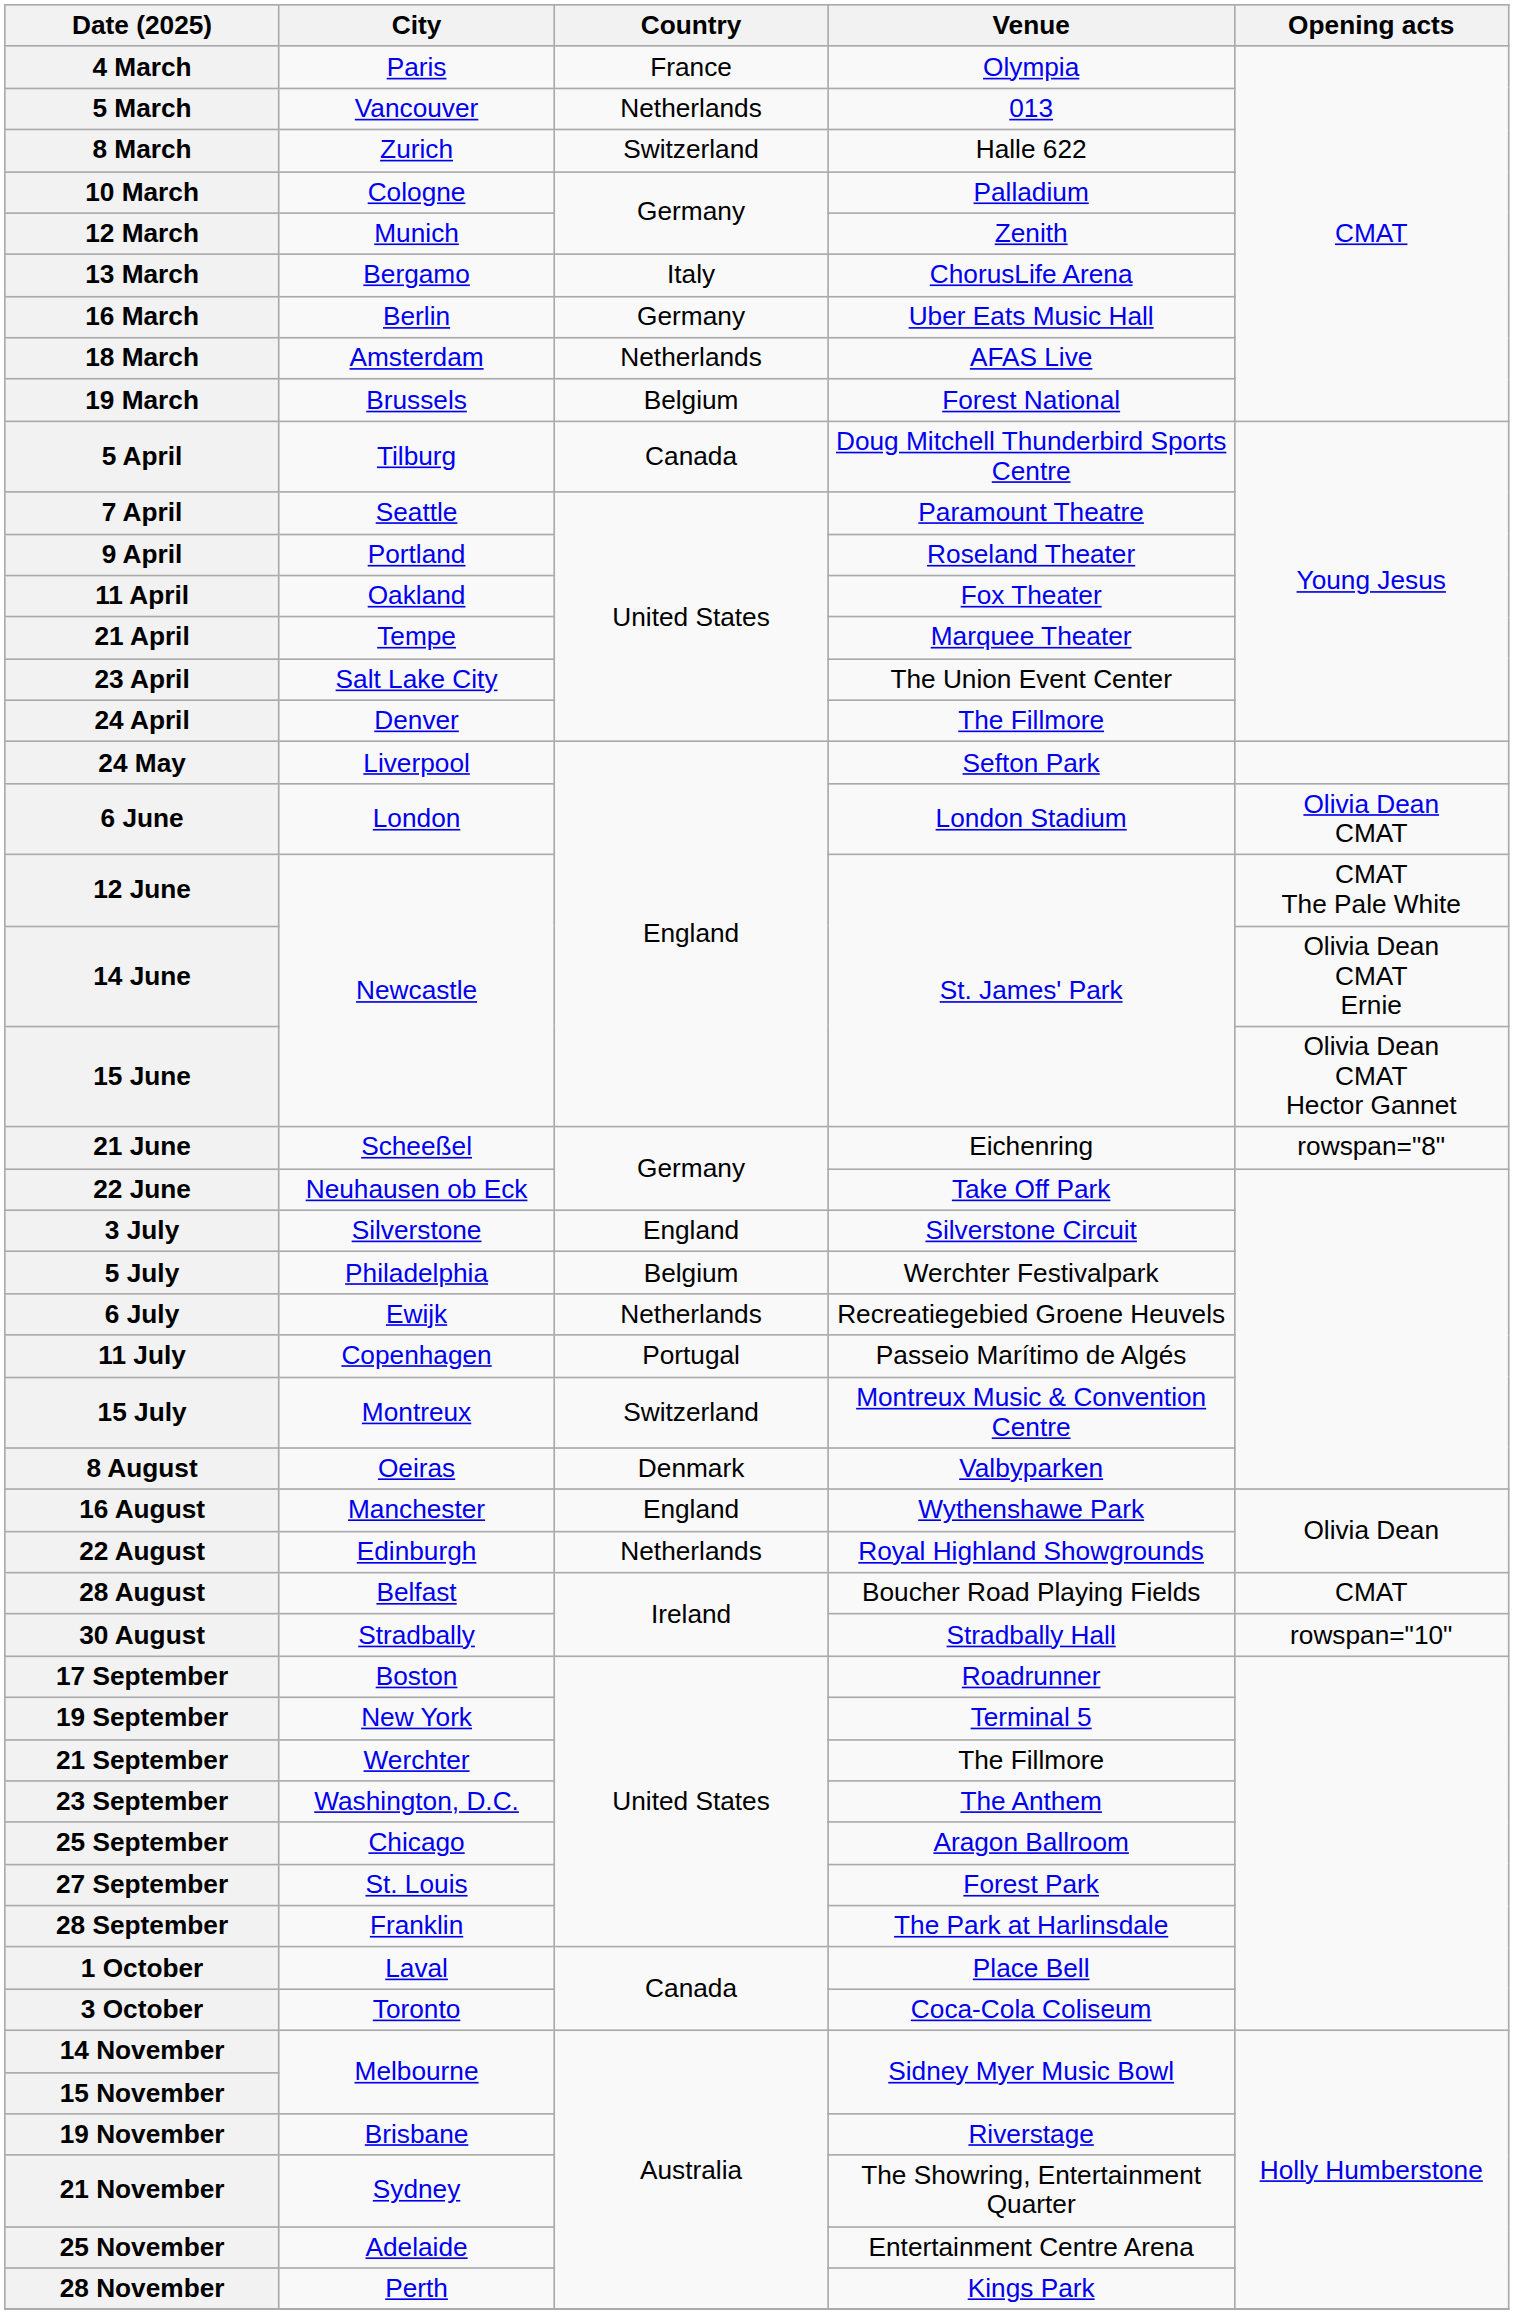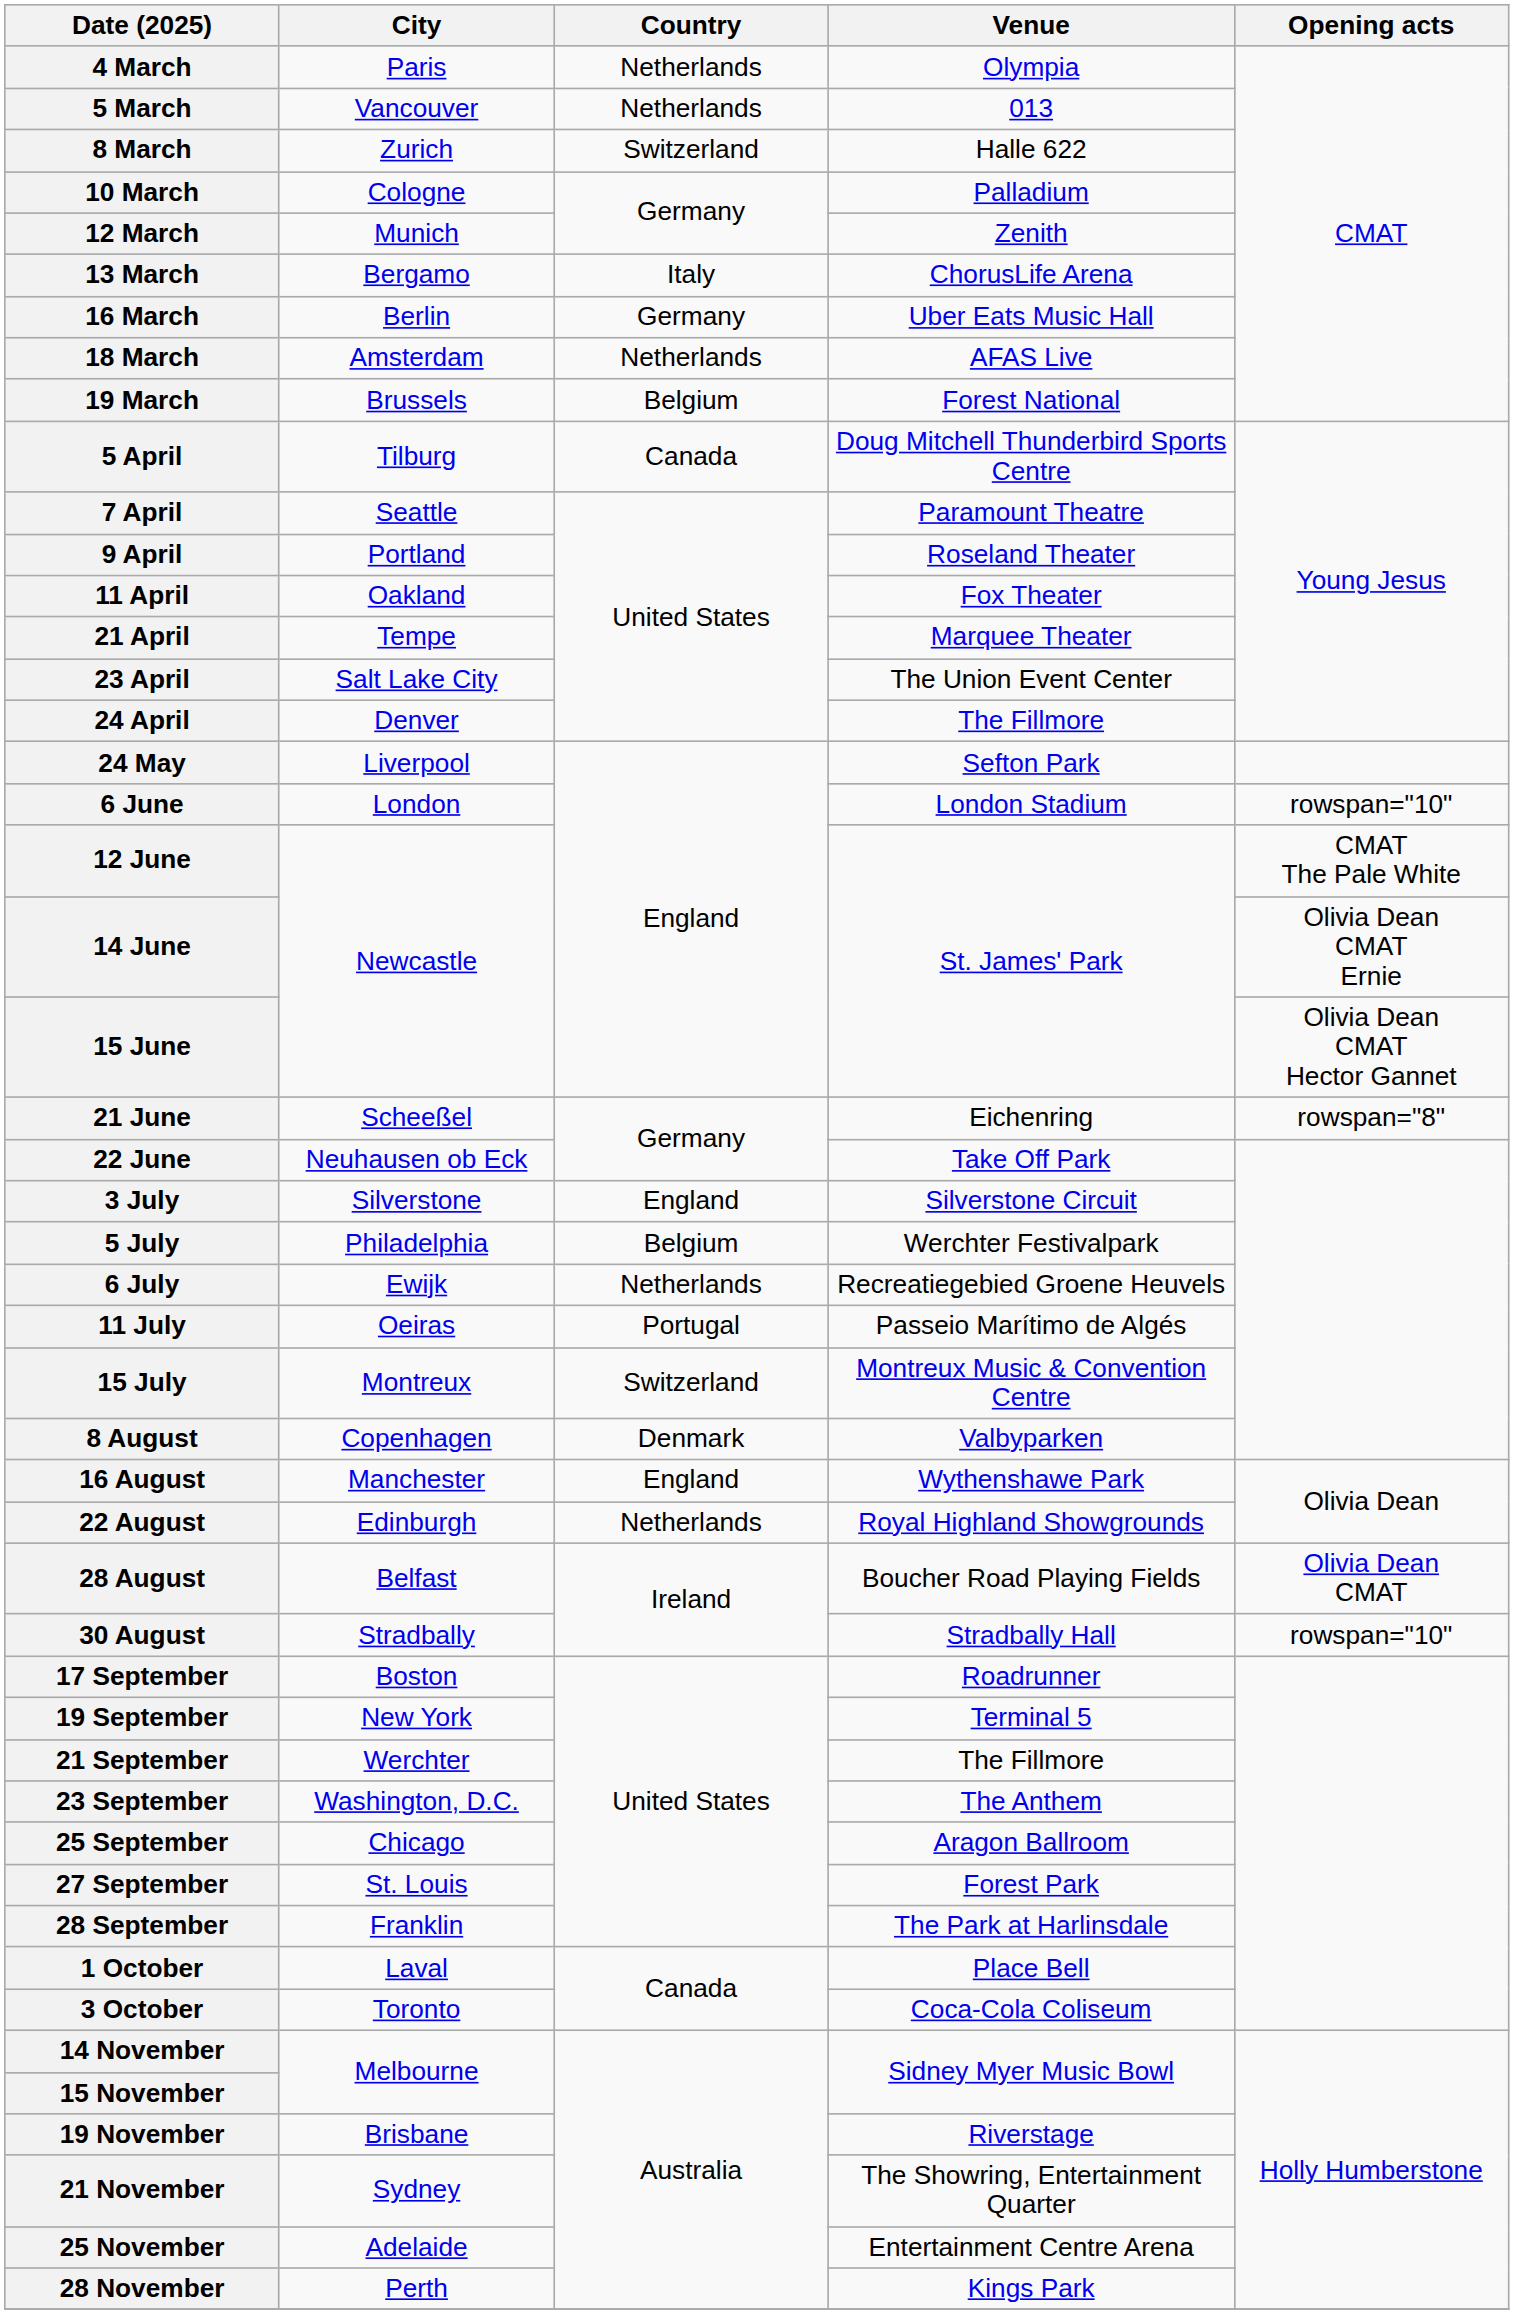4 March | Country: France -> Netherlands
6 June | Opening acts: Olivia Dean CMAT -> rowspan="10"
11 July | City: Copenhagen -> Oeiras
8 August | City: Oeiras -> Copenhagen
28 August | Opening acts: CMAT -> Olivia Dean CMAT
